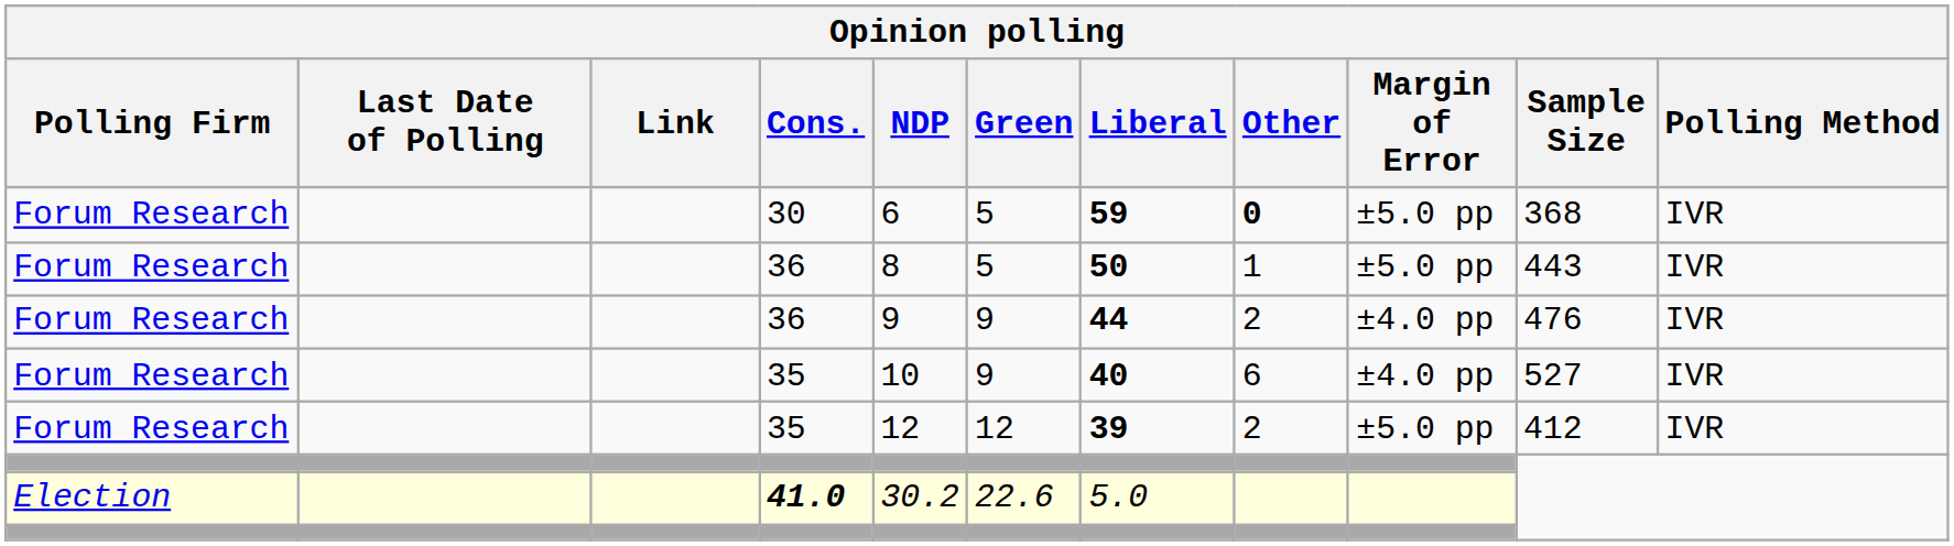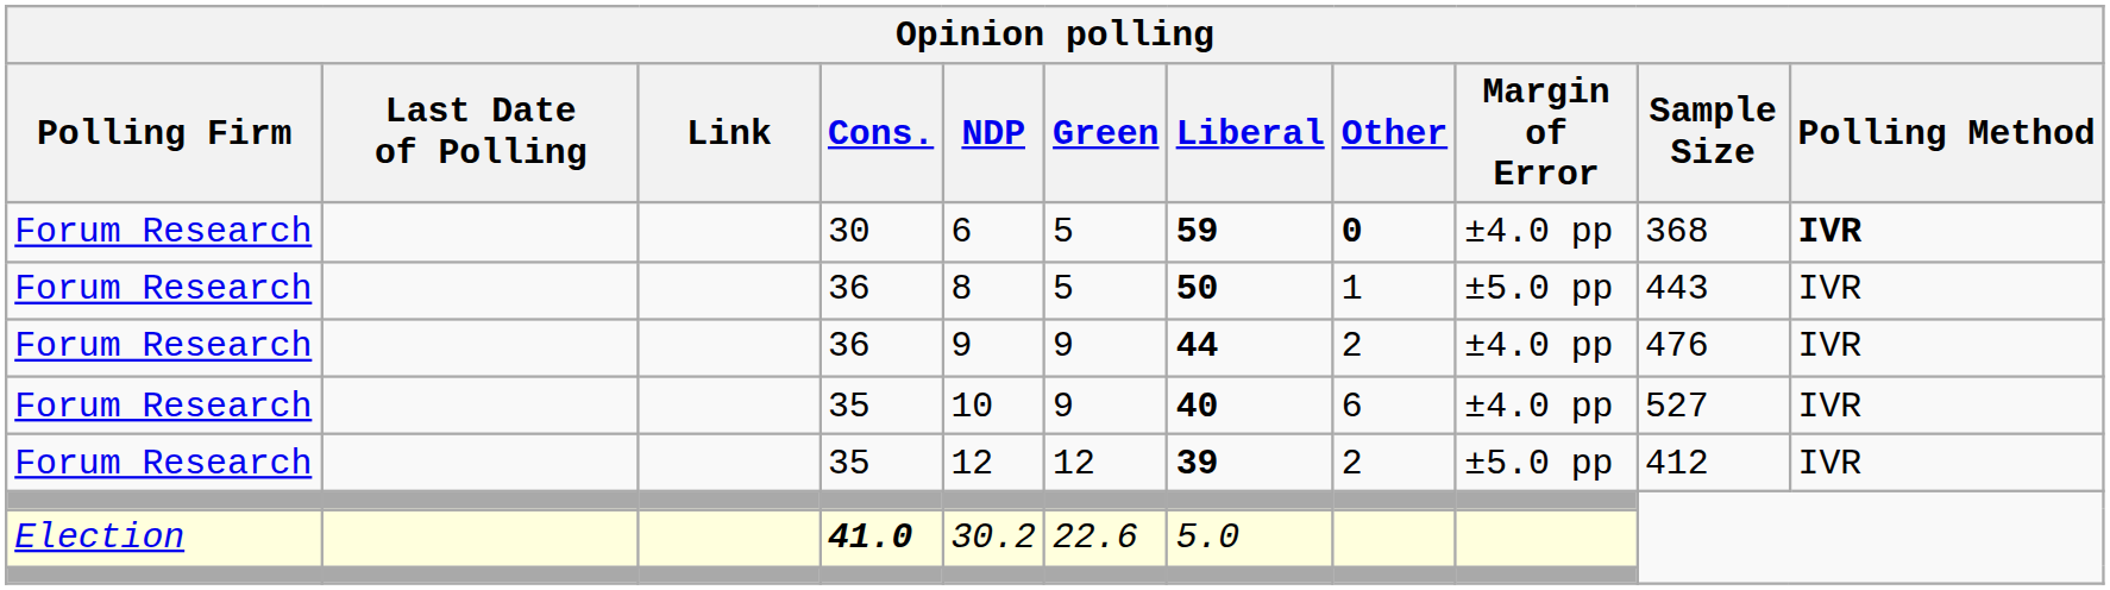30 | Margin of Error: ±5.0 pp -> ±4.0 pp
30 | Polling Method: normal -> bold
